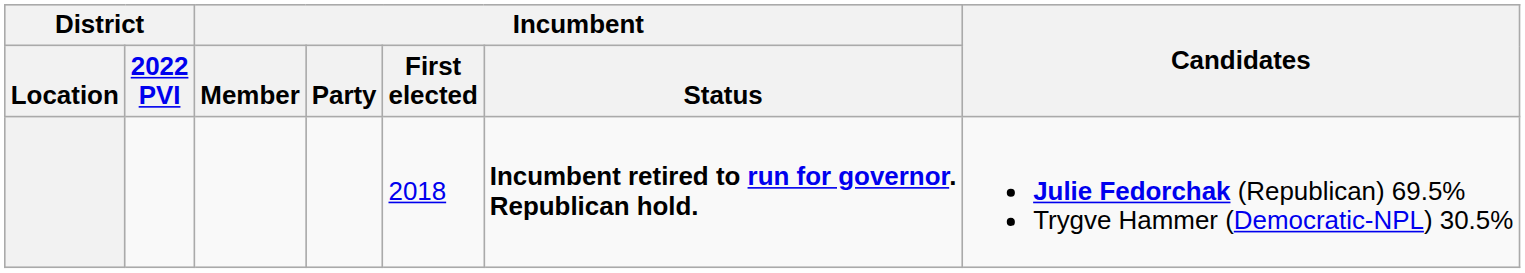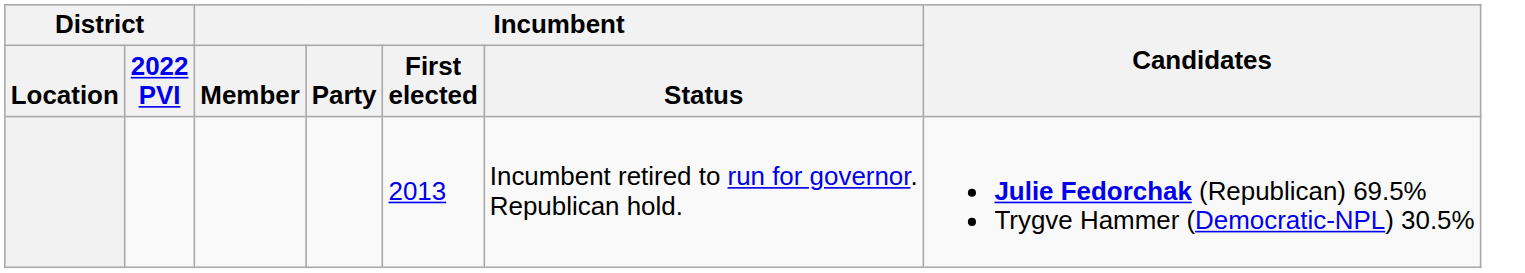row 3 | Incumbent / First elected: 2018 -> 2013
row 3 | Incumbent / Status: bold -> normal
